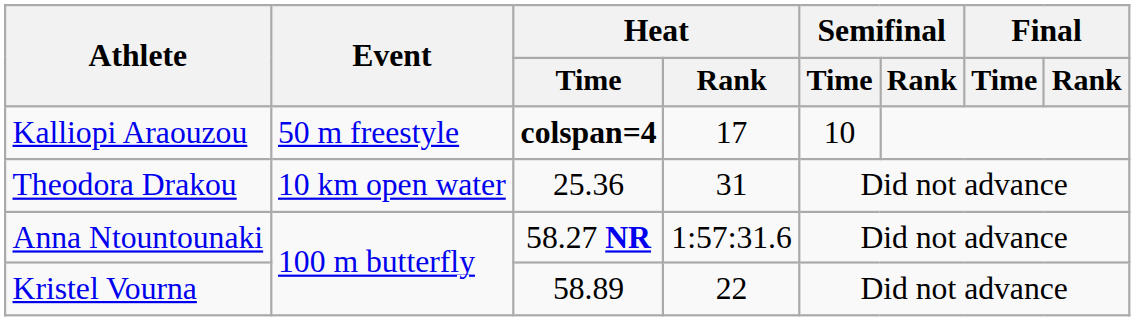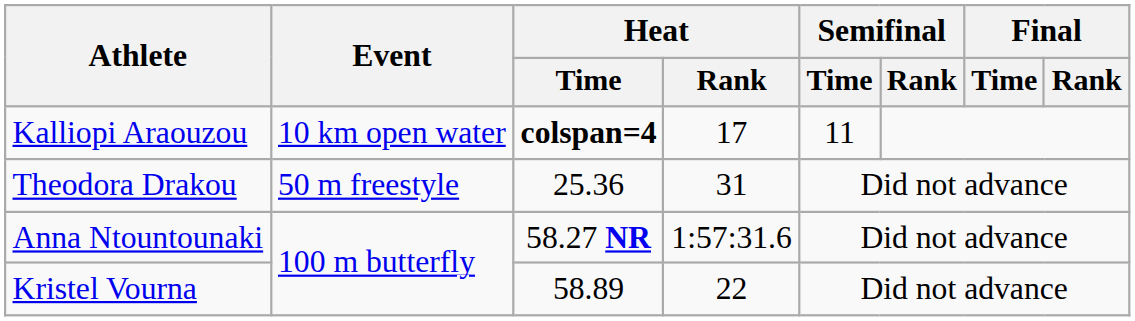Kalliopi Araouzou | Event: 50 m freestyle -> 10 km open water
Kalliopi Araouzou | Semifinal / Time: 10 -> 11
Theodora Drakou | Event: 10 km open water -> 50 m freestyle
